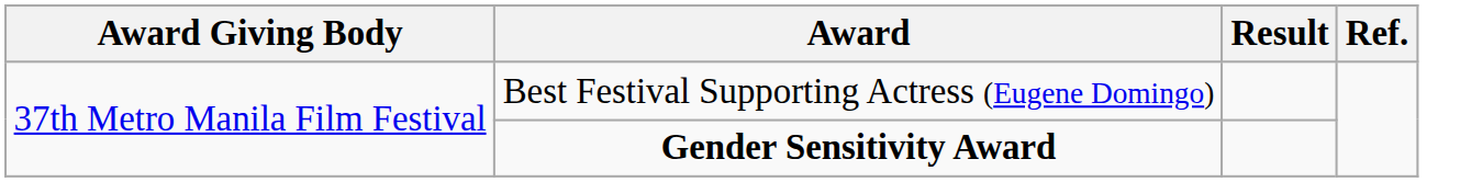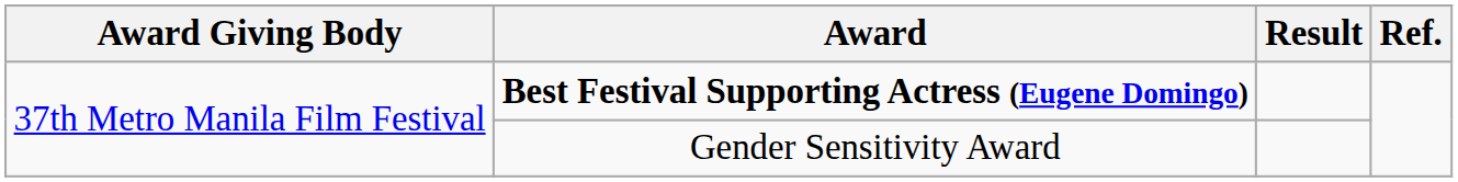Best Festival Supporting Actress (Eugene Domingo) | Award: normal -> bold
Gender Sensitivity Award | Award: bold -> normal
